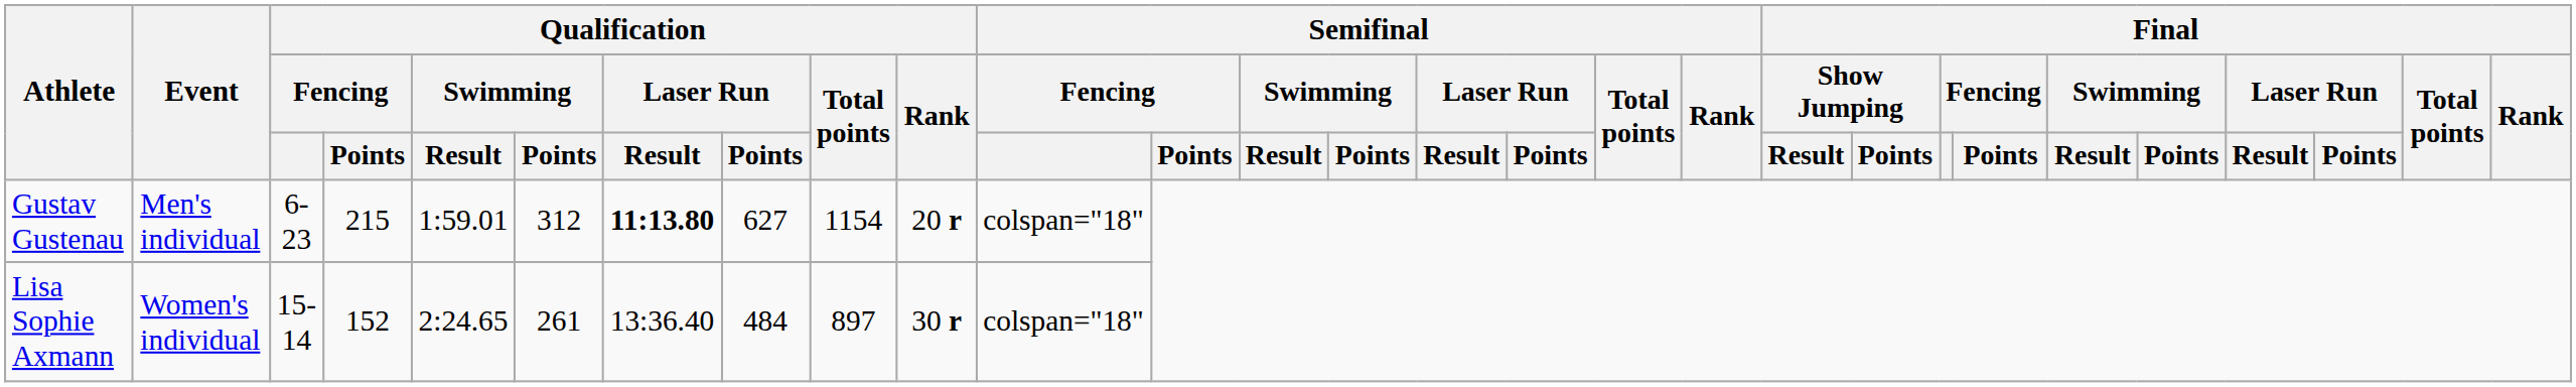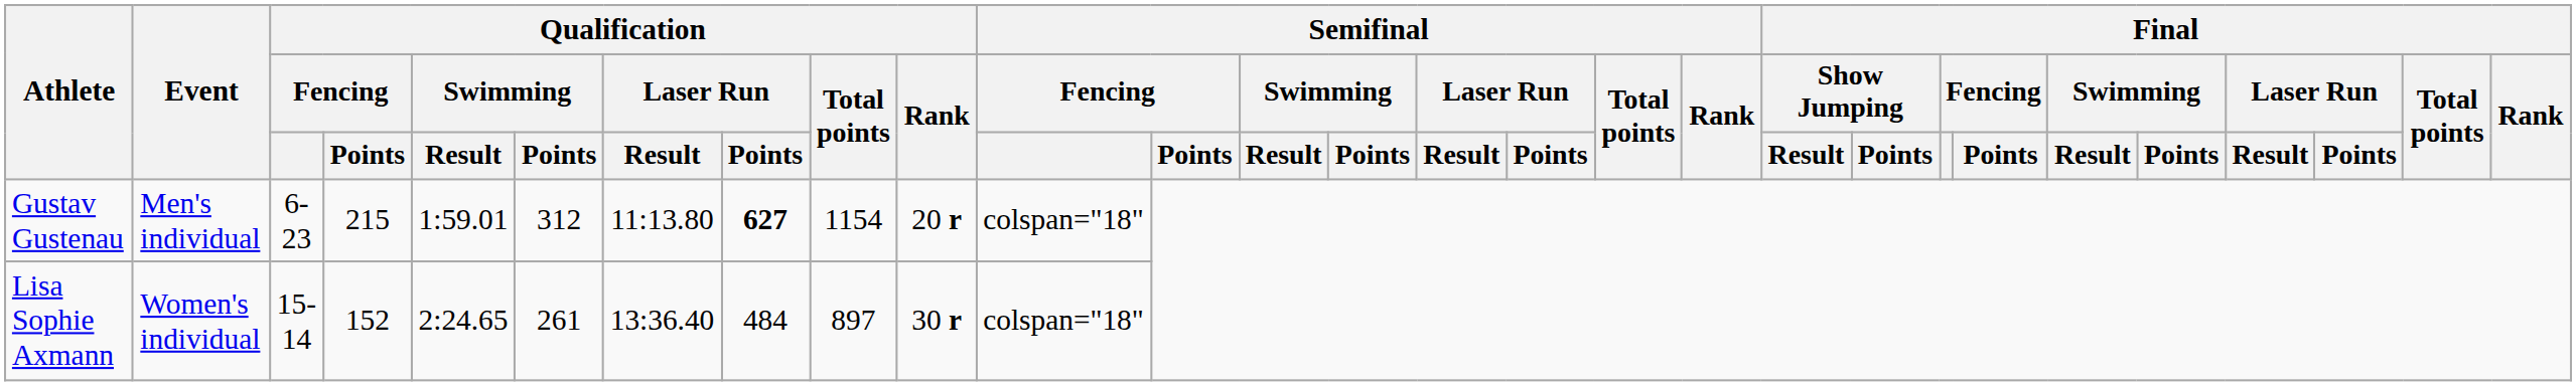Gustav Gustenau | Qualification / Laser Run / Result: bold -> normal
Gustav Gustenau | Qualification / Laser Run / Points: normal -> bold
